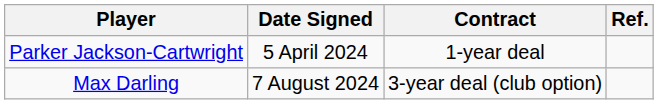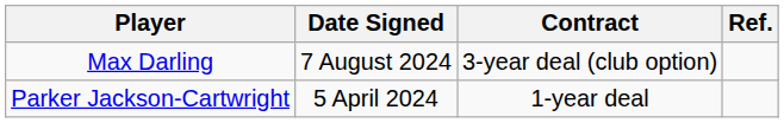rows swapped: Parker Jackson-Cartwright <-> Max Darling
